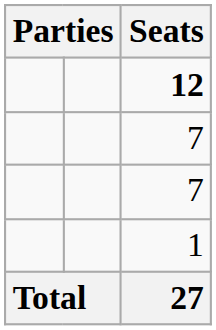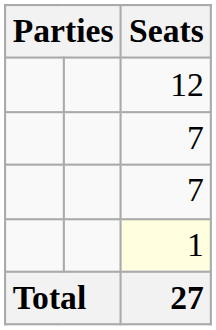12 | Seats: bold -> normal
1 | Seats: no background -> lightyellow background
